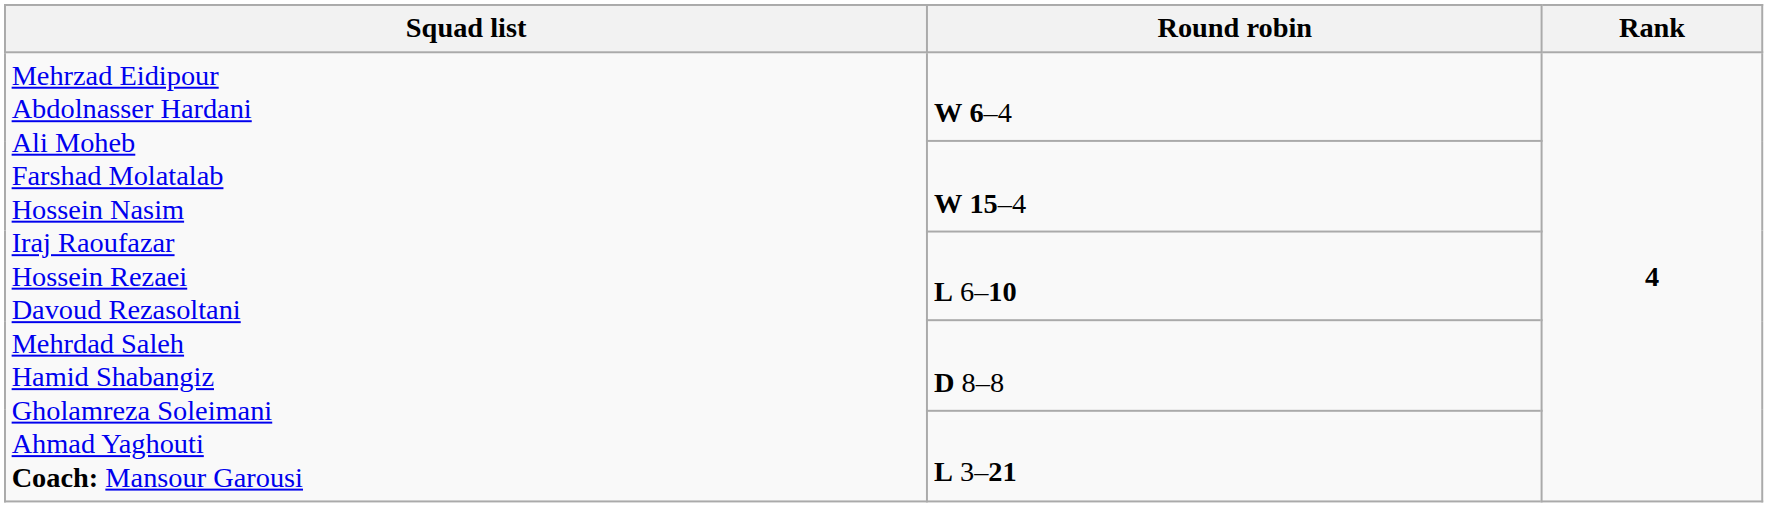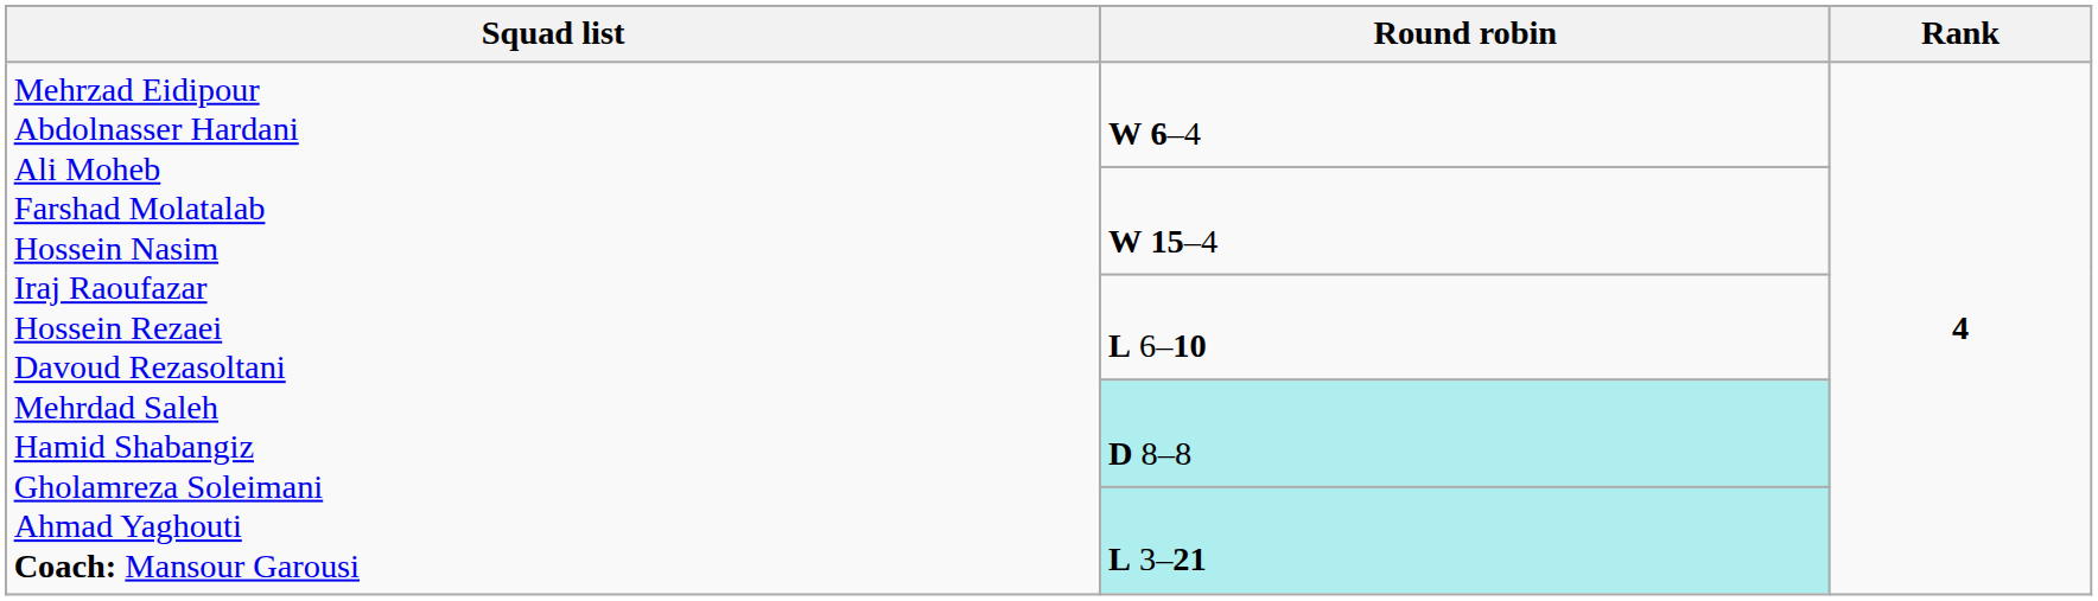D 8–8 | Round robin: no background -> paleturquoise background
L 3–21 | Round robin: no background -> paleturquoise background
